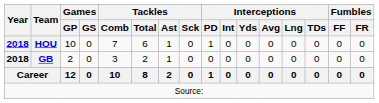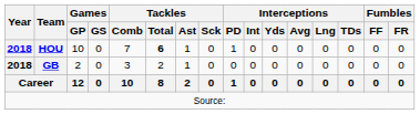HOU | Tackles / Total: normal -> bold
